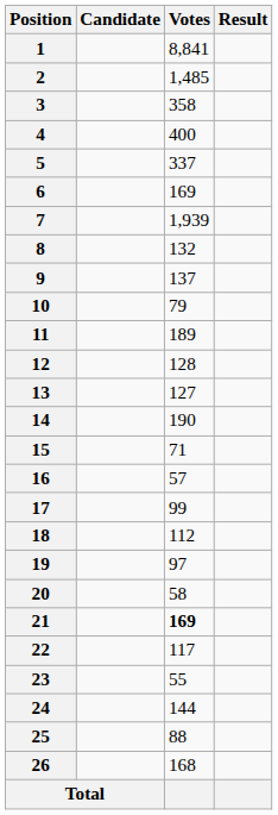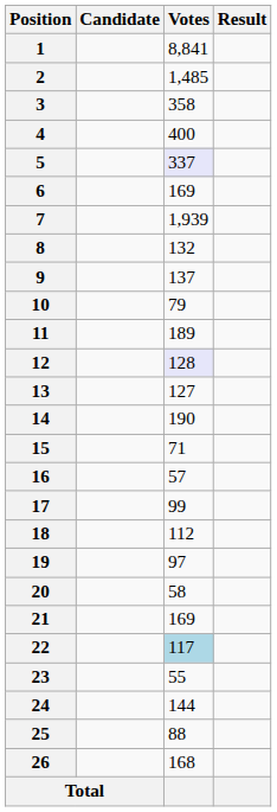5 | Votes: no background -> lavender background
12 | Votes: no background -> lavender background
21 | Votes: bold -> normal
22 | Votes: no background -> lightblue background
